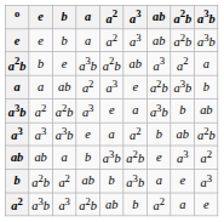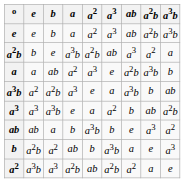row 7 | a3: a2b -> b
row 9 | a3: b -> a2b
